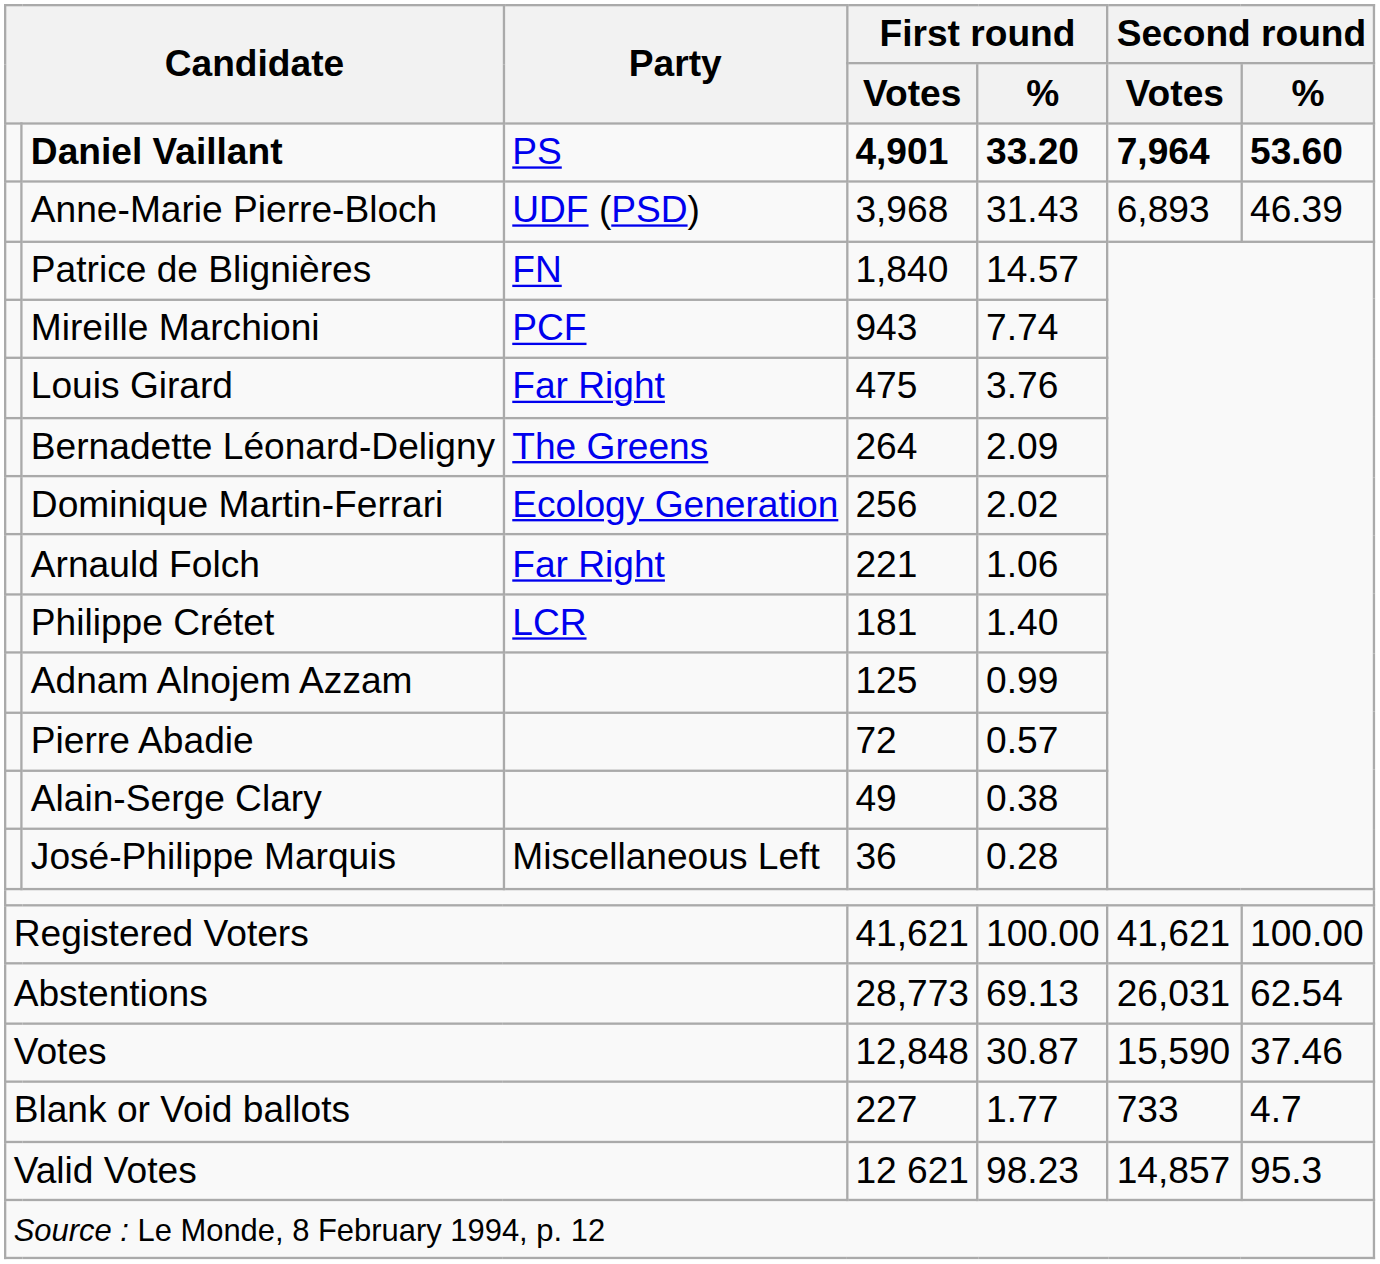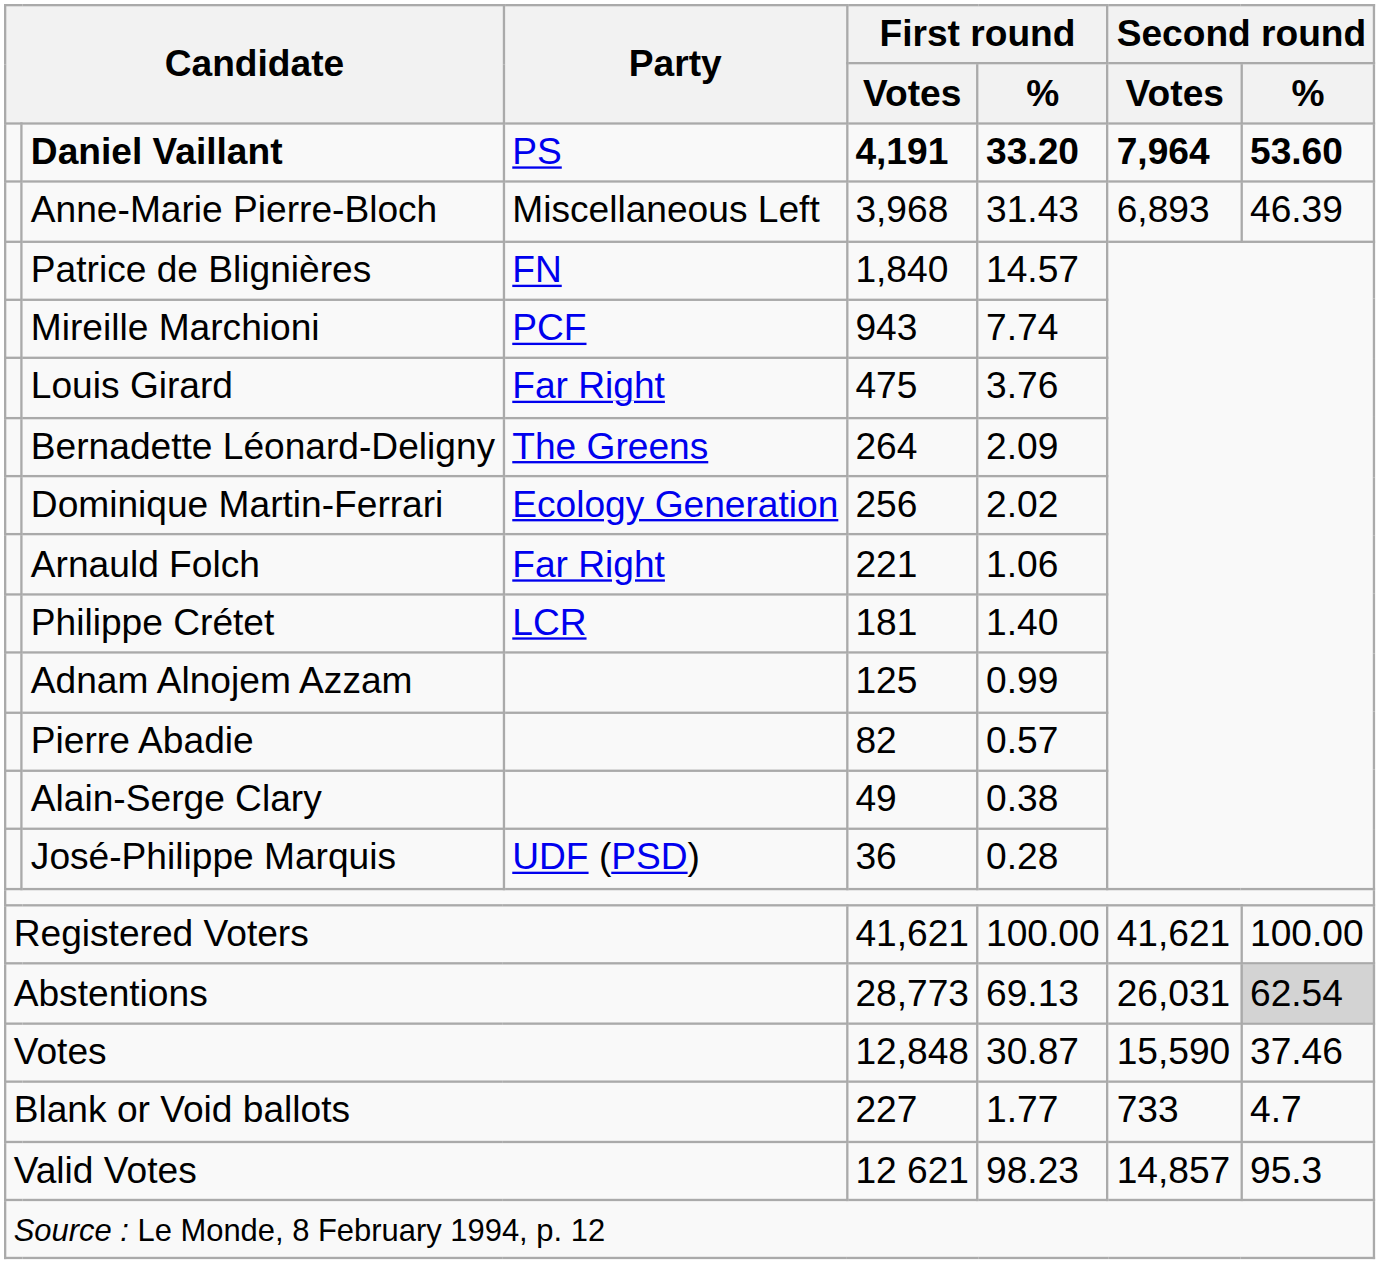Daniel Vaillant | First round / Votes: 4,901 -> 4,191
Anne-Marie Pierre-Bloch | Party: UDF (PSD) -> Miscellaneous Left
Pierre Abadie | First round / Votes: 72 -> 82
José-Philippe Marquis | Party: Miscellaneous Left -> UDF (PSD)
Abstentions | Second round / %: no background -> lightgrey background
